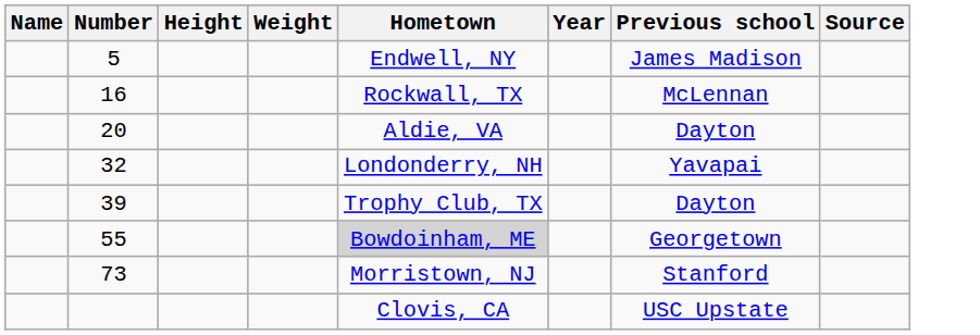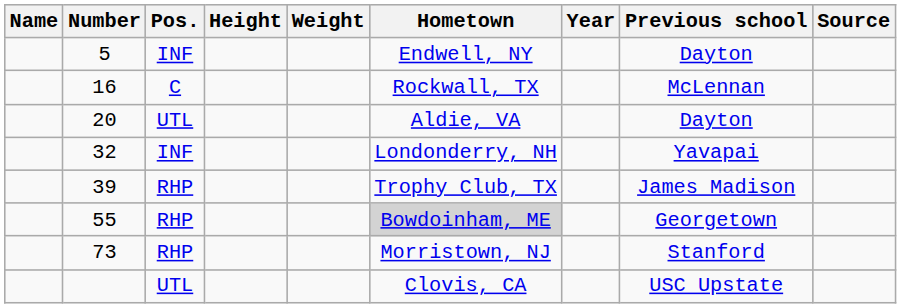+ column: Pos. | INF | C | UTL | INF | RHP | RHP | RHP | UTL
5 | Previous school: James Madison -> Dayton
39 | Previous school: Dayton -> James Madison
